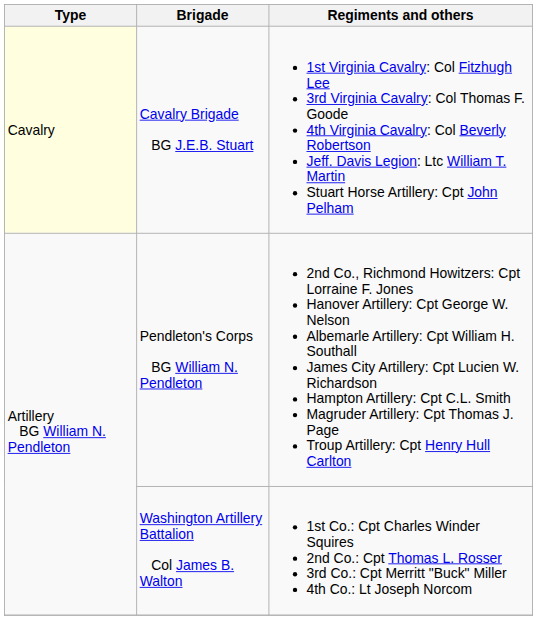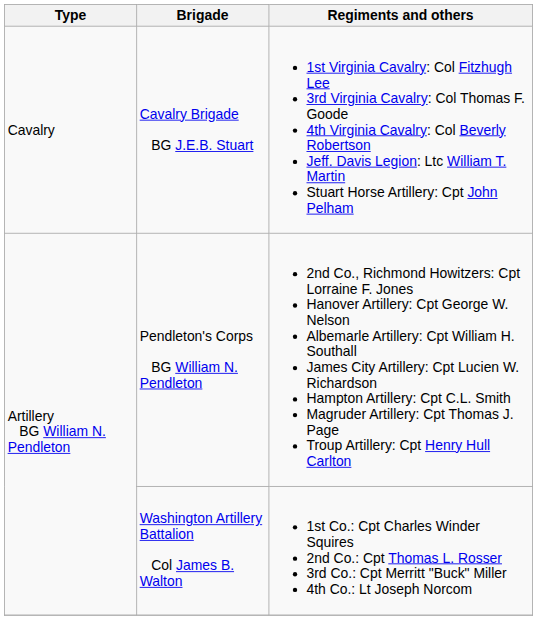Cavalry Brigade BG J.E.B. Stuart | Type: lightyellow background -> no background
